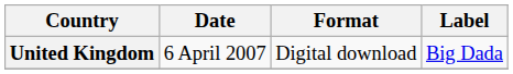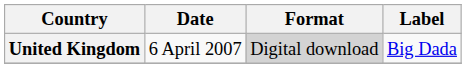United Kingdom | Format: no background -> lightgrey background
